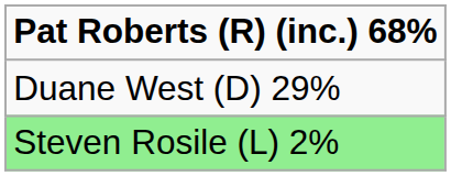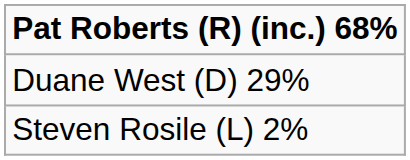row 3 | column 1: lightgreen background -> no background
